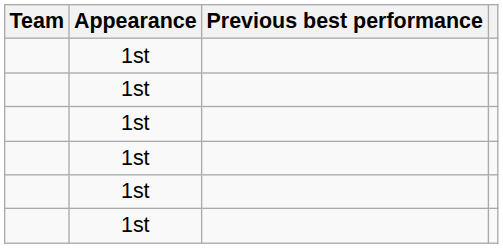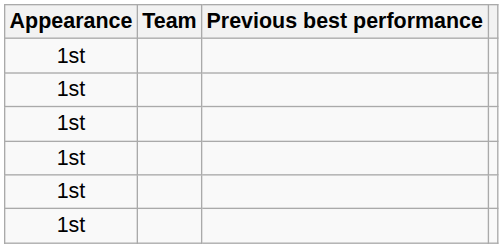columns swapped: Team <-> Appearance
